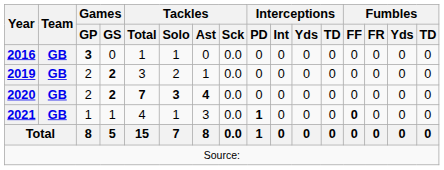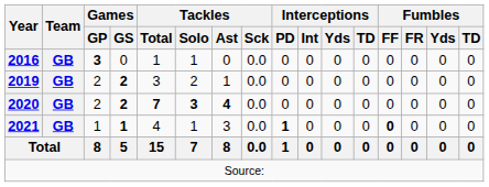2021 | Games / GS: normal -> bold
